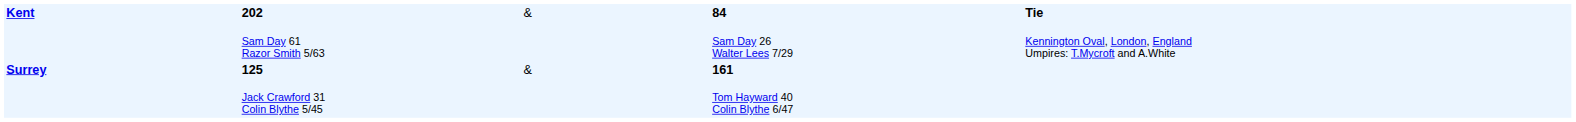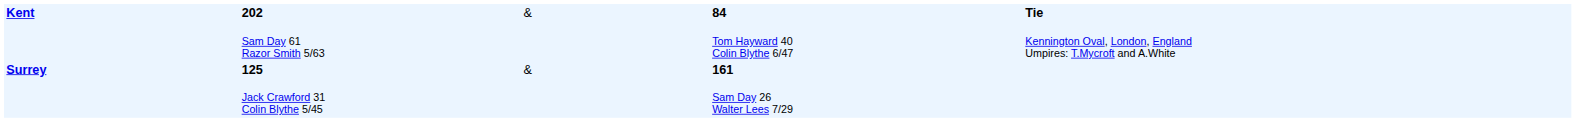Sam Day 61 Razor Smith 5/63 | column 4: Sam Day 26 Walter Lees 7/29 -> Tom Hayward 40 Colin Blythe 6/47
Jack Crawford 31 Colin Blythe 5/45 | column 4: Tom Hayward 40 Colin Blythe 6/47 -> Sam Day 26 Walter Lees 7/29
